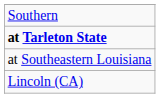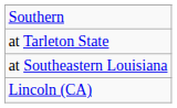row 2 | column 1: bold -> normal
